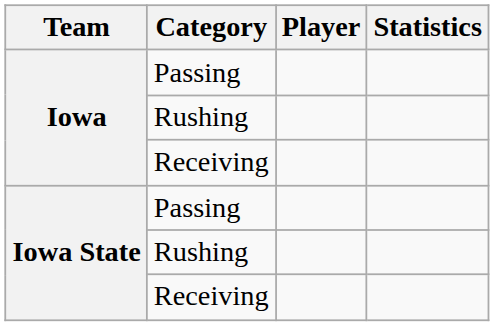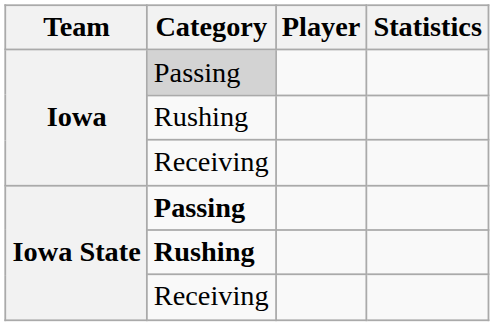Iowa / Passing | Category: no background -> lightgrey background
Iowa State / Passing | Category: normal -> bold
Iowa State / Rushing | Category: normal -> bold
